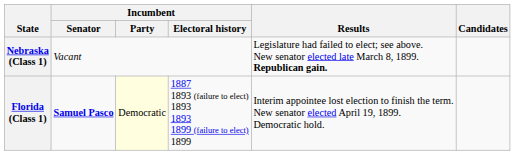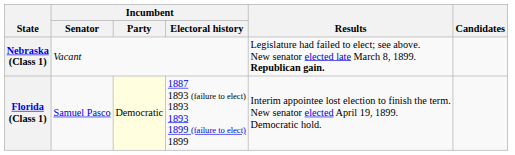Florida (Class 1) | Incumbent / Senator: bold -> normal
